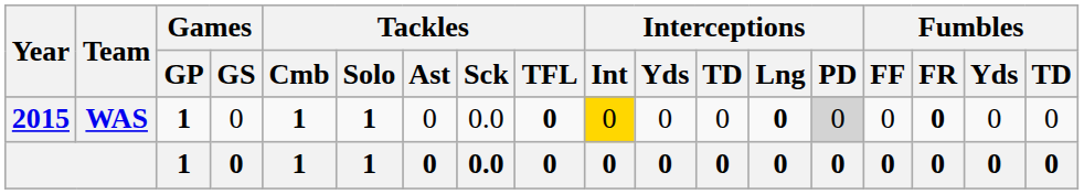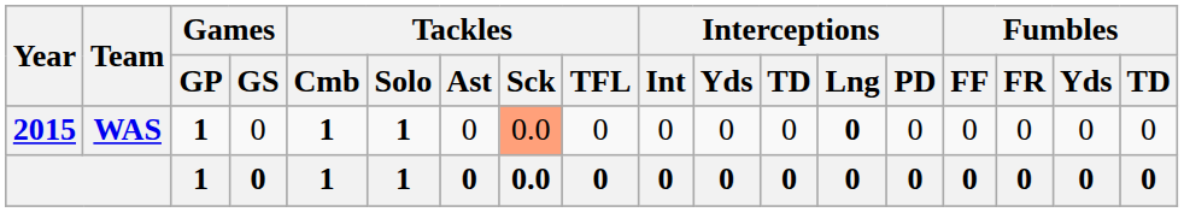WAS | Tackles / Sck: no background -> lightsalmon background
WAS | Tackles / TFL: bold -> normal
WAS | Interceptions / Int: gold background -> no background
WAS | Interceptions / PD: lightgrey background -> no background
WAS | Fumbles / FR: bold -> normal
